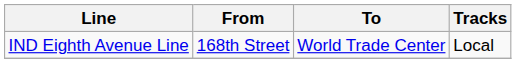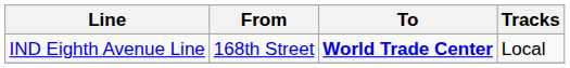IND Eighth Avenue Line | To: normal -> bold
